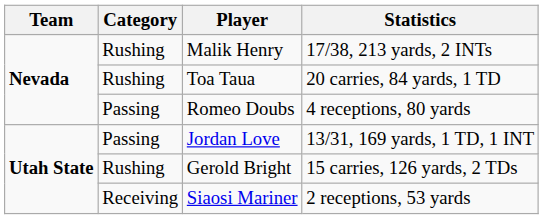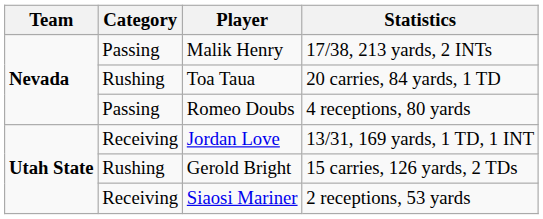Malik Henry | Category: Rushing -> Passing
Jordan Love | Category: Passing -> Receiving
